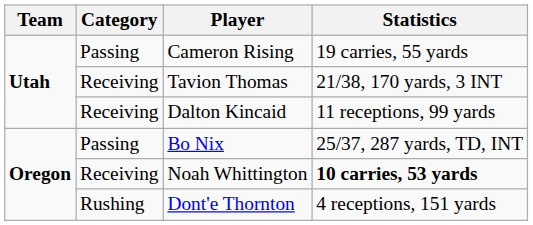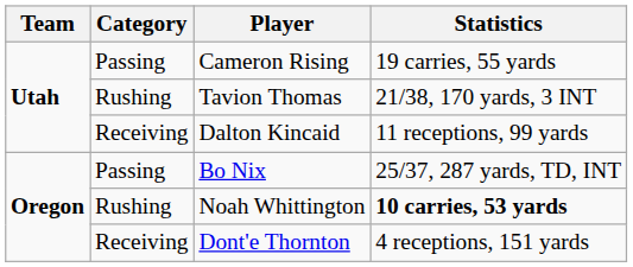Tavion Thomas | Category: Receiving -> Rushing
Noah Whittington | Category: Receiving -> Rushing
Dont'e Thornton | Category: Rushing -> Receiving
